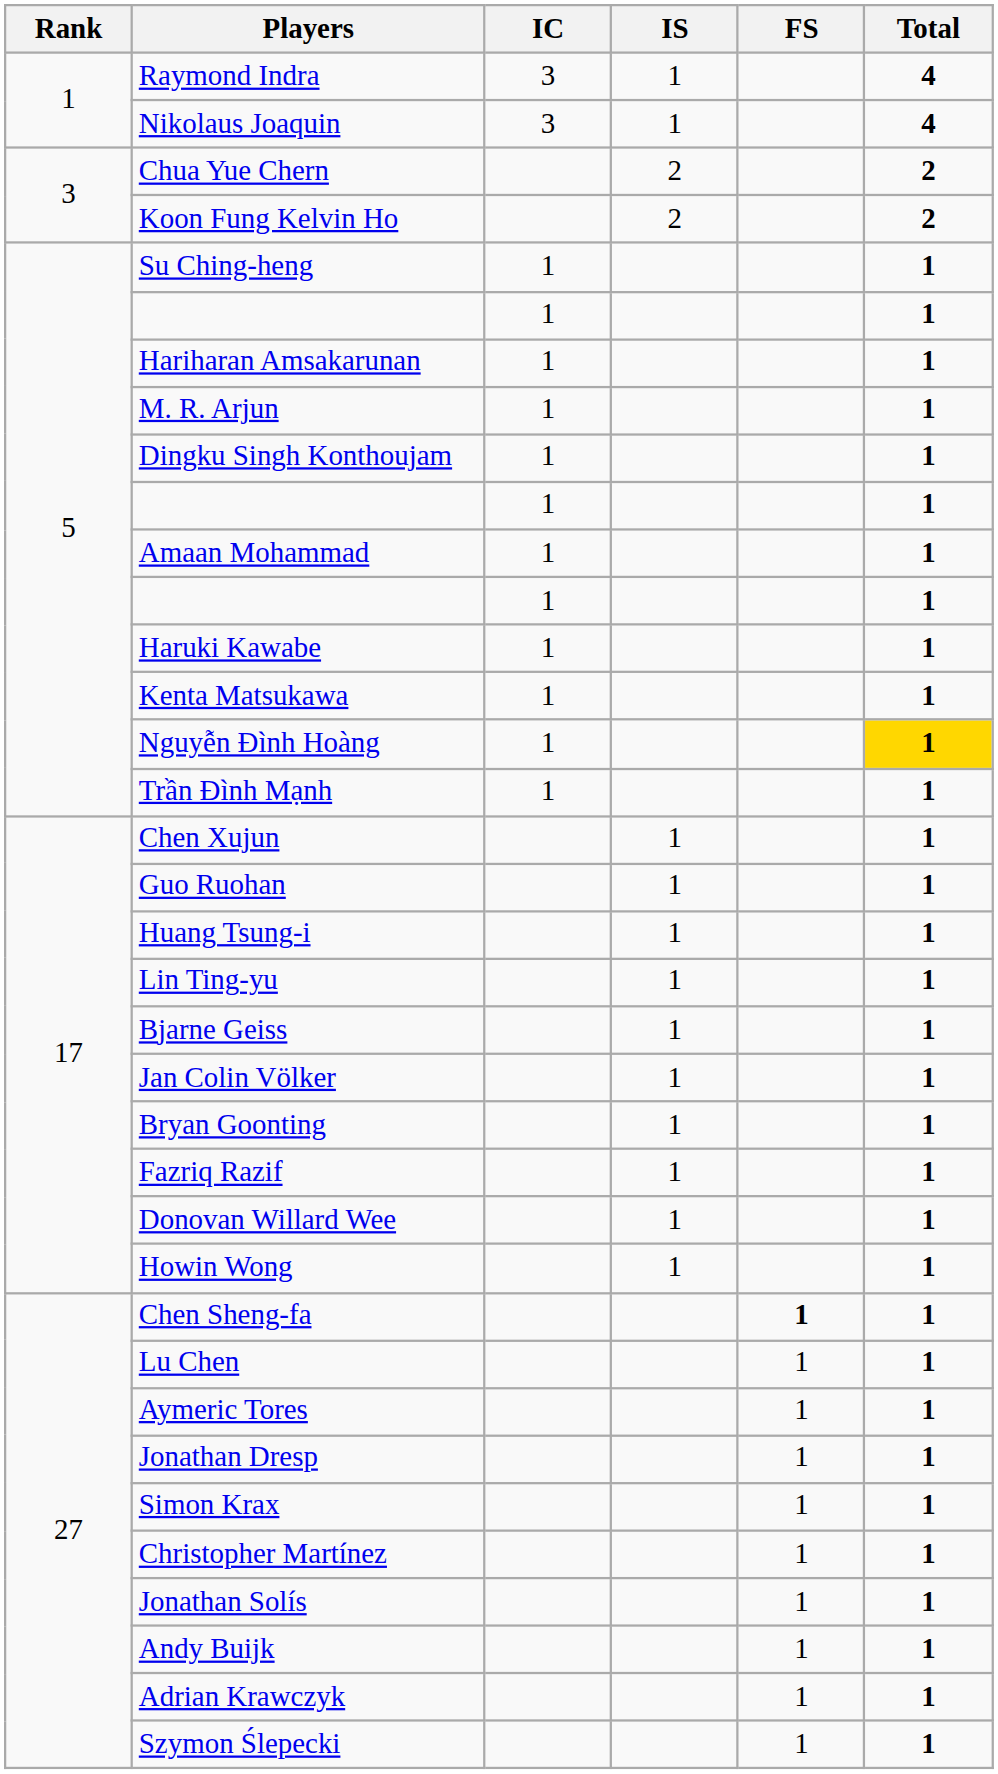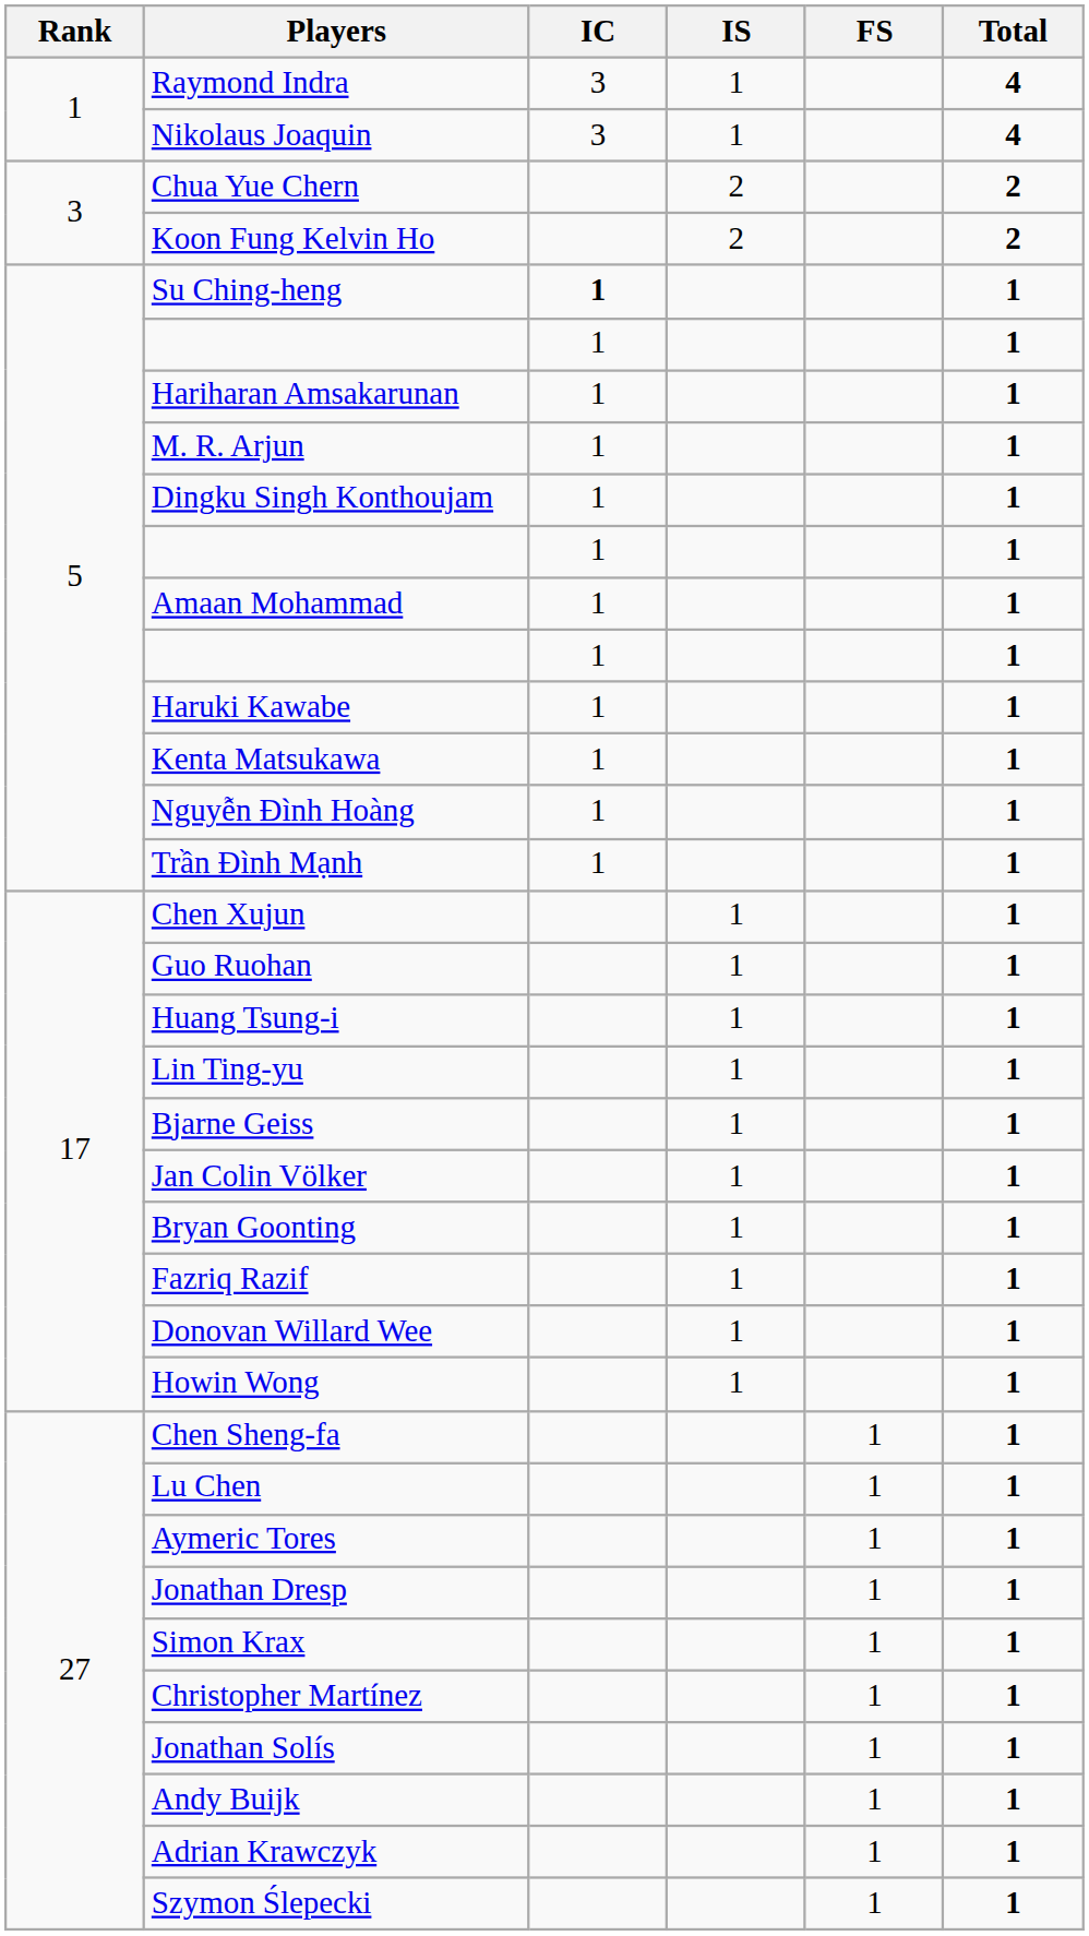Su Ching-heng | IC: normal -> bold
Nguyễn Đình Hoàng | Total: gold background -> no background
Chen Sheng-fa | FS: bold -> normal
